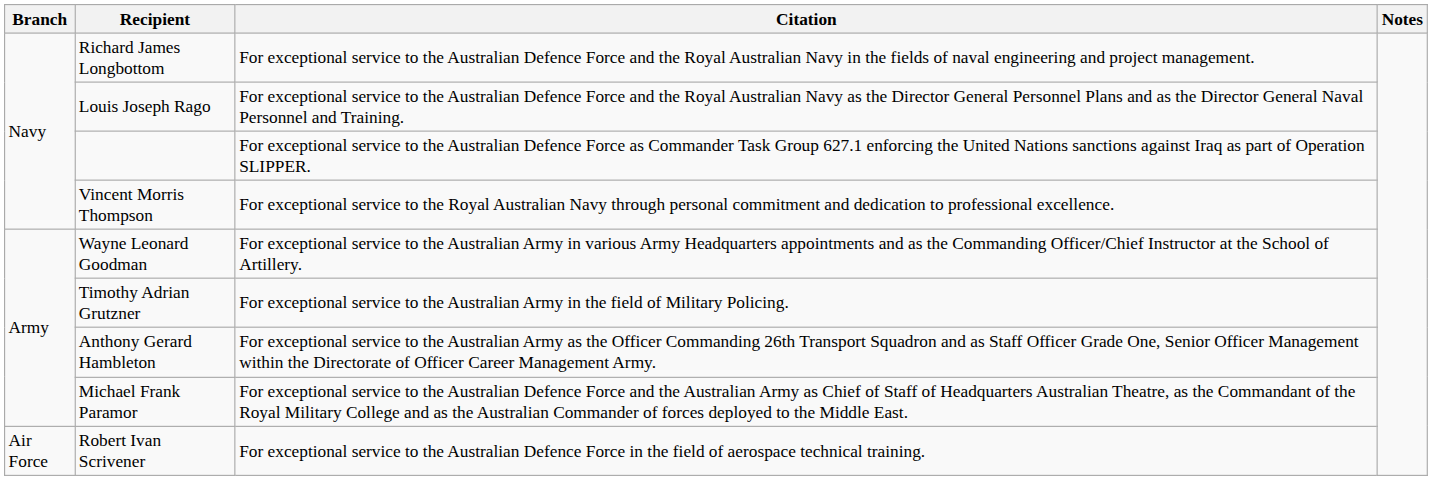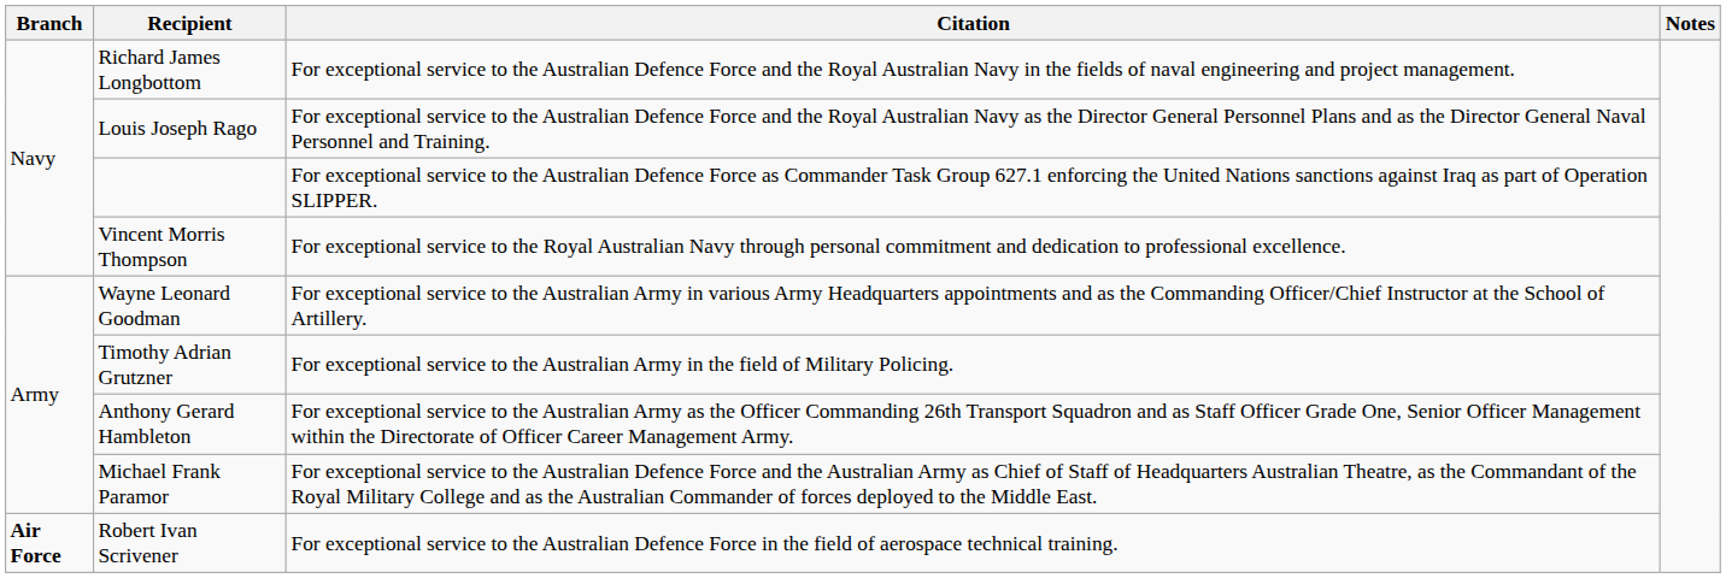Robert Ivan Scrivener | Branch: normal -> bold
